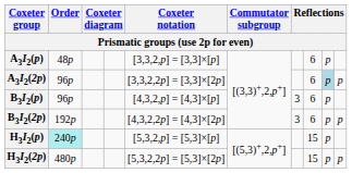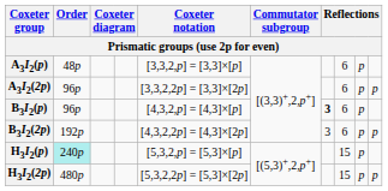A3I2(2p) | column 9: lightblue background -> no background
B3I2(p) | column 7: normal -> bold
